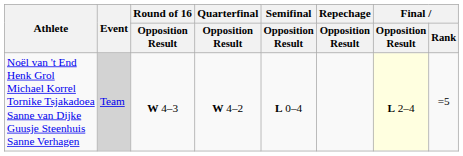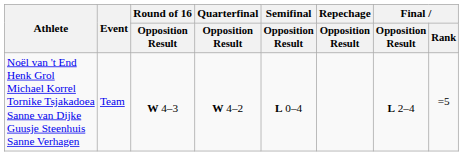row 3 | Event: lightgrey background -> no background
row 3 | Final / Opposition Result: lightyellow background -> no background
